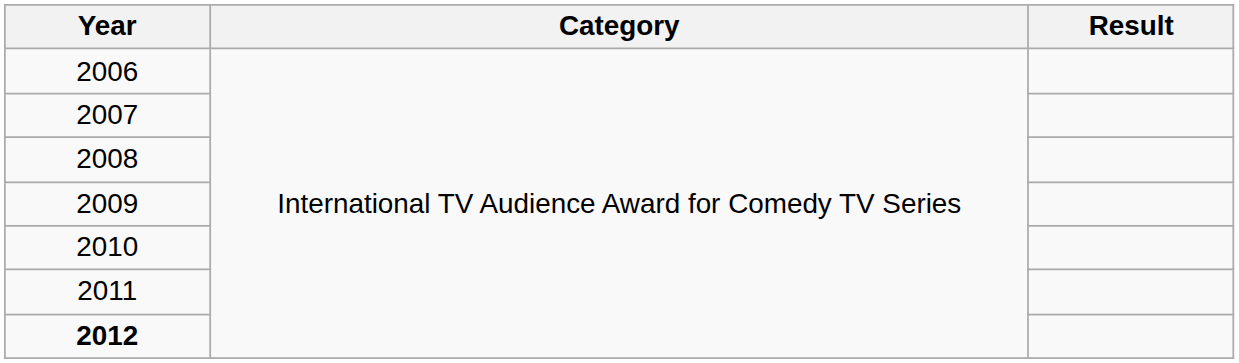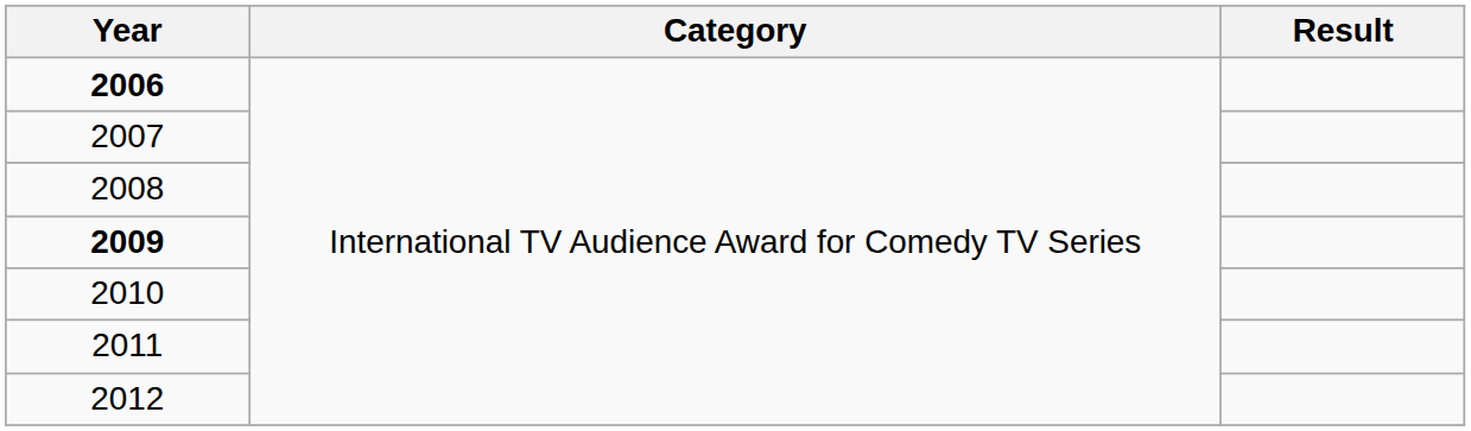2006 | Year: normal -> bold
2009 | Year: normal -> bold
2012 | Year: bold -> normal
